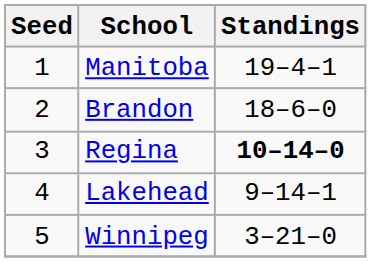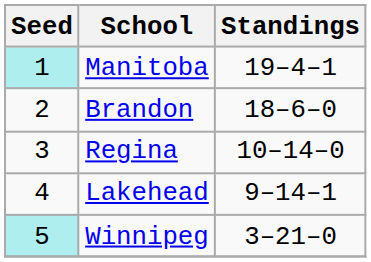Manitoba | Seed: no background -> paleturquoise background
Regina | Standings: bold -> normal
Winnipeg | Seed: no background -> paleturquoise background
